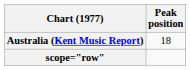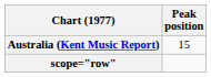Australia (Kent Music Report) | Peak position: 18 -> 15
